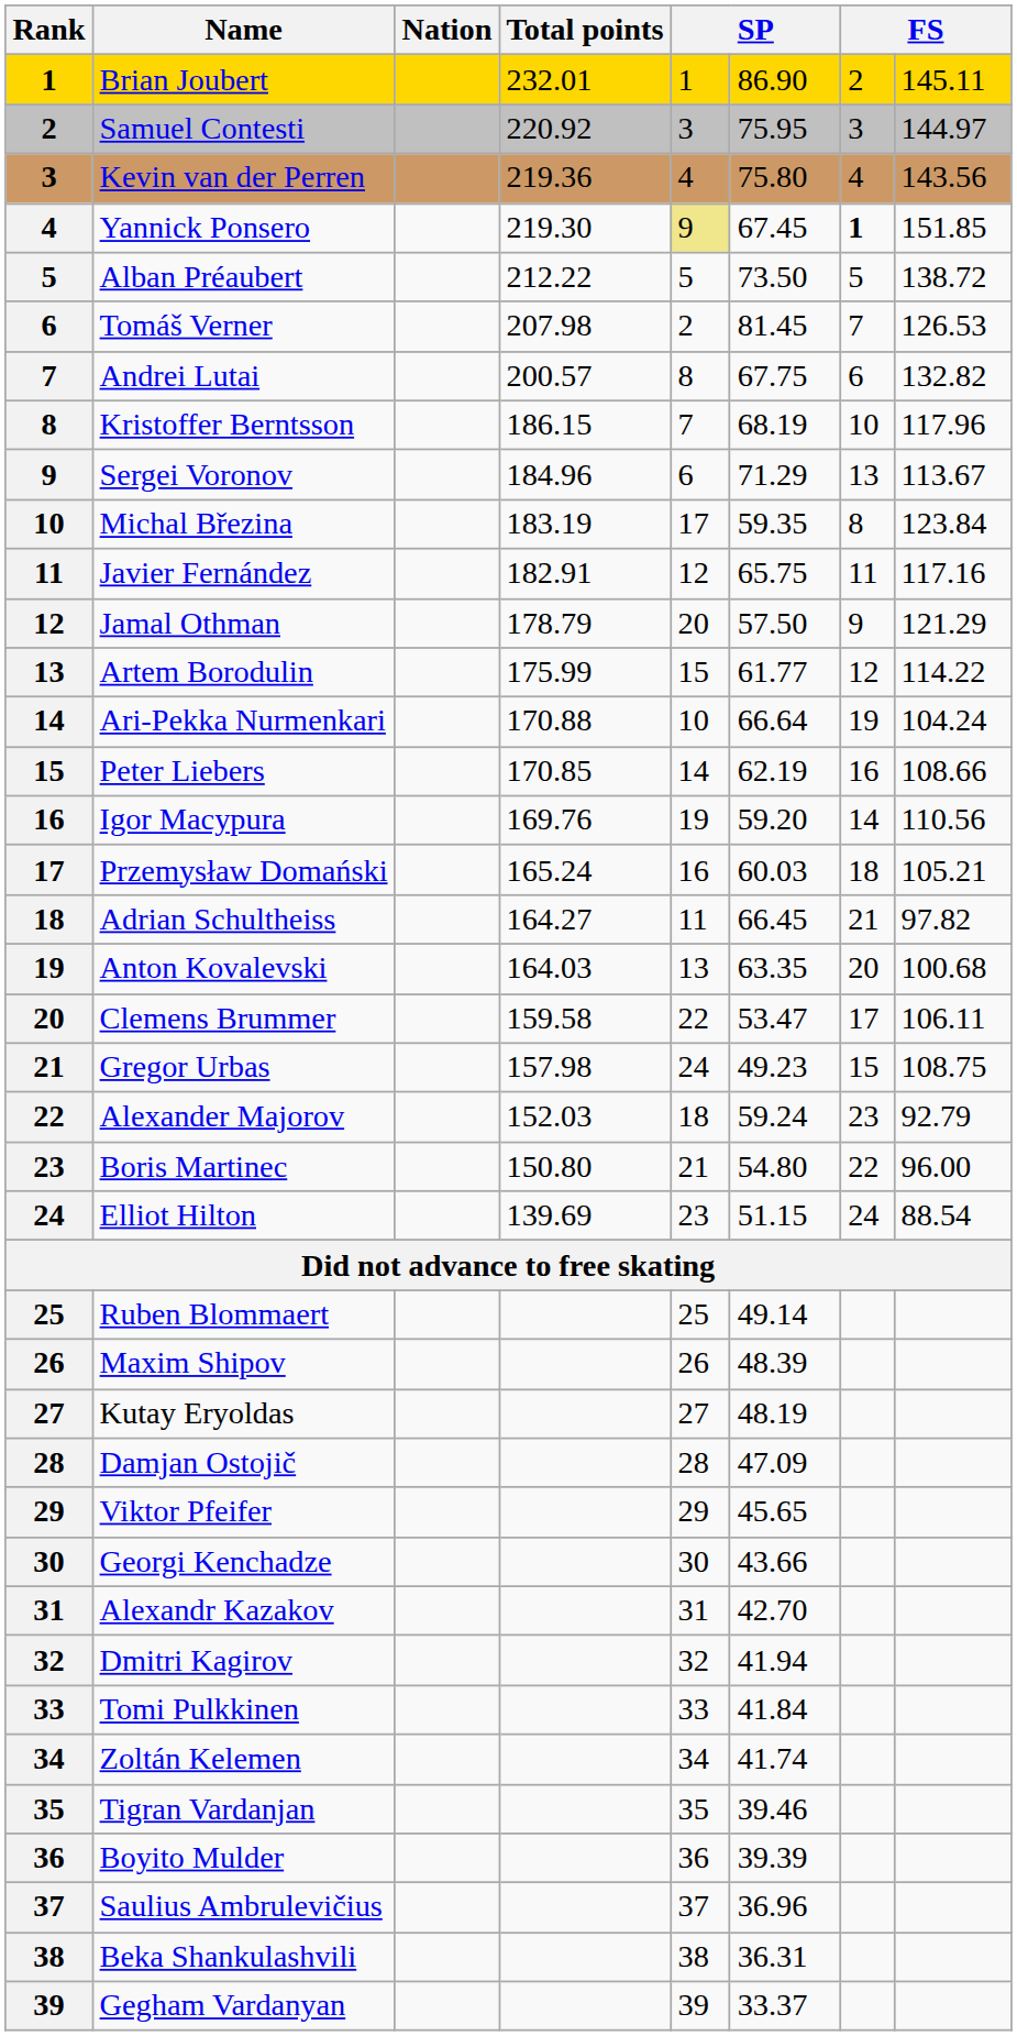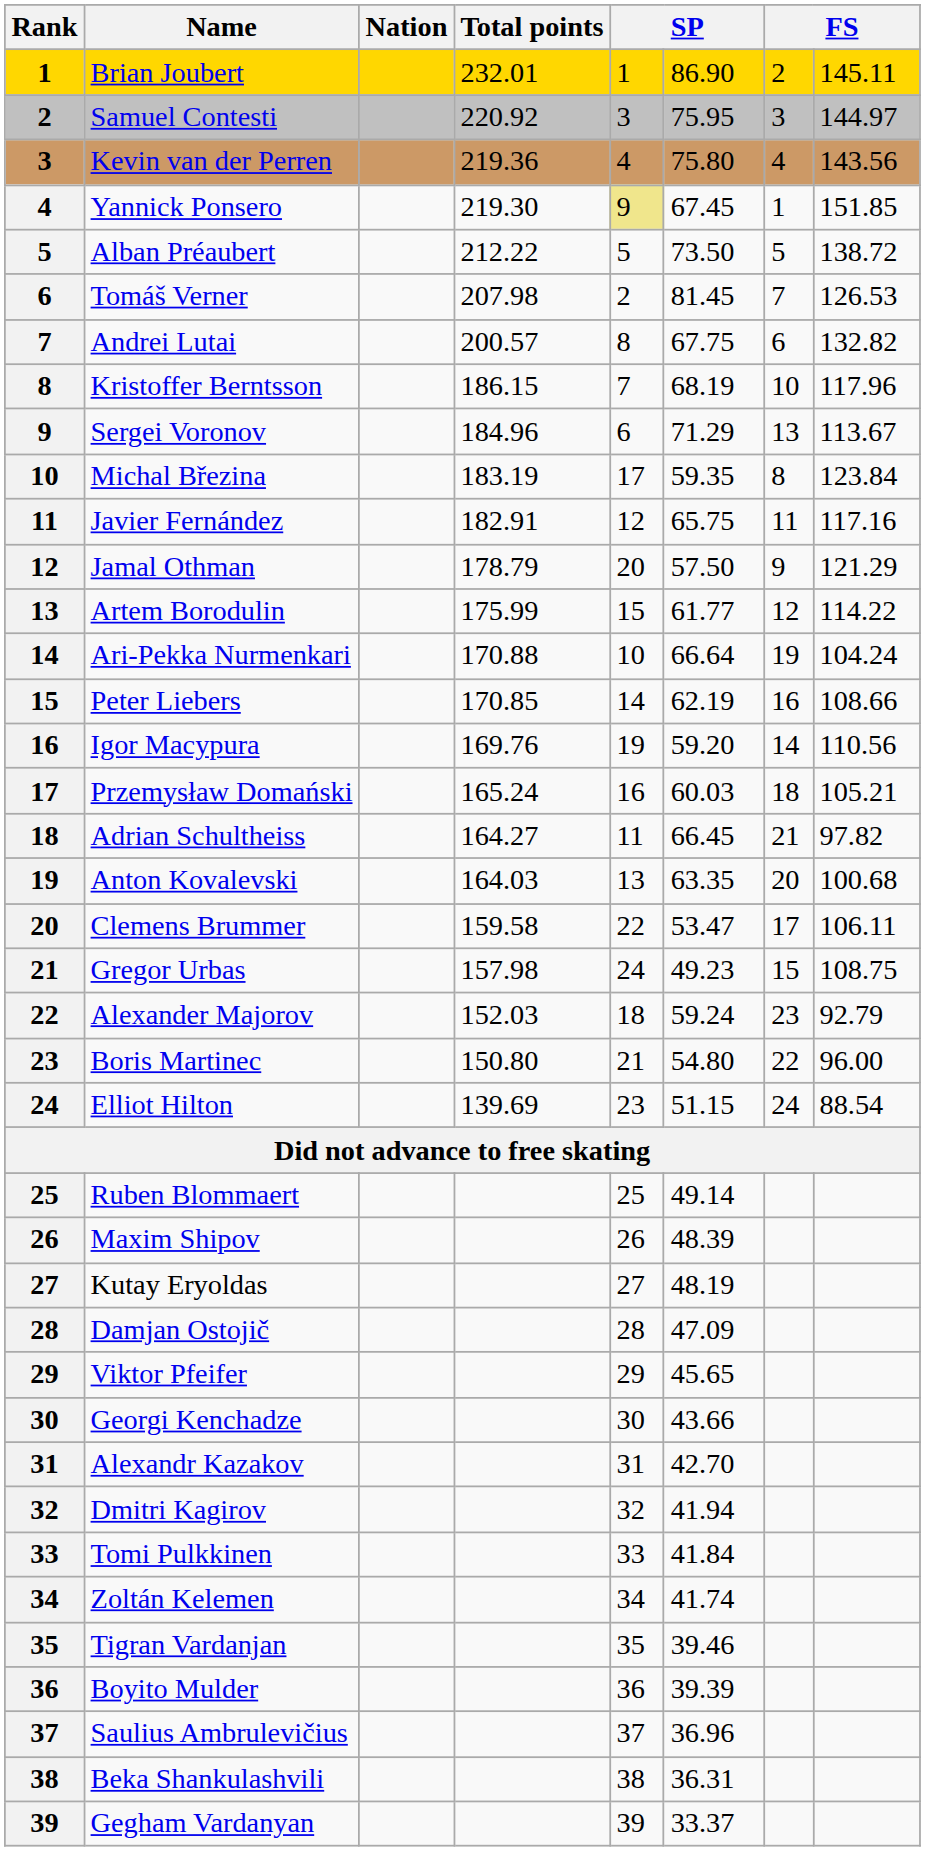Yannick Ponsero | column 7: bold -> normal
